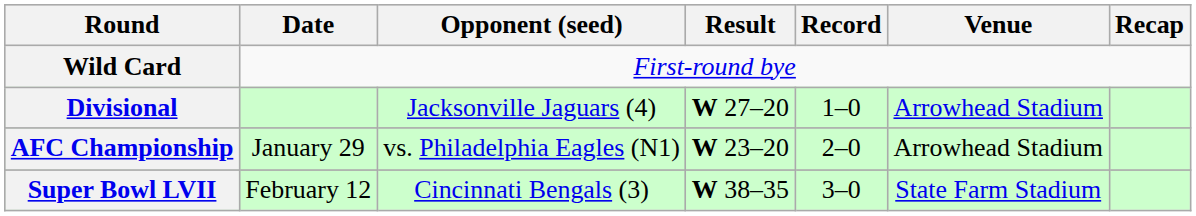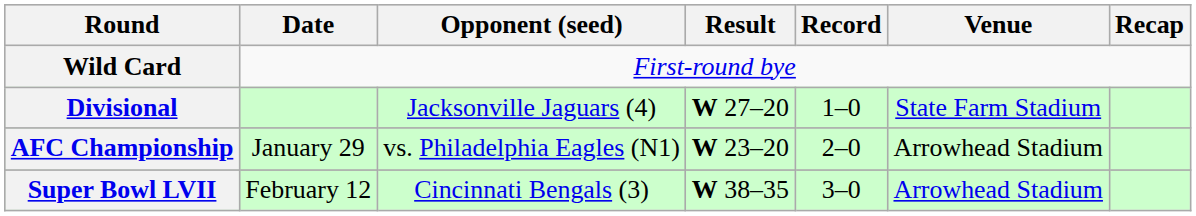Divisional | Venue: Arrowhead Stadium -> State Farm Stadium
Super Bowl LVII | Venue: State Farm Stadium -> Arrowhead Stadium
